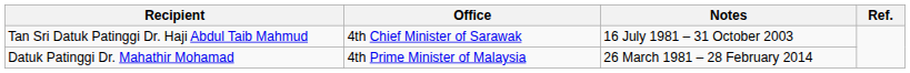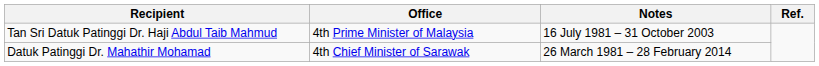Tan Sri Datuk Patinggi Dr. Haji Abdul Taib Mahmud | Office: 4th Chief Minister of Sarawak -> 4th Prime Minister of Malaysia
Datuk Patinggi Dr. Mahathir Mohamad | Office: 4th Prime Minister of Malaysia -> 4th Chief Minister of Sarawak
